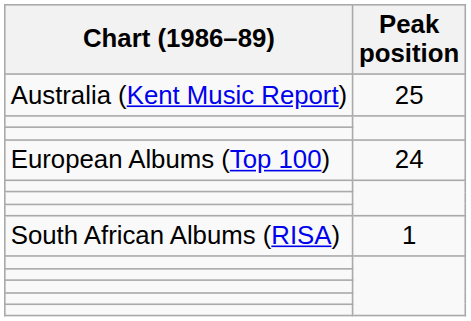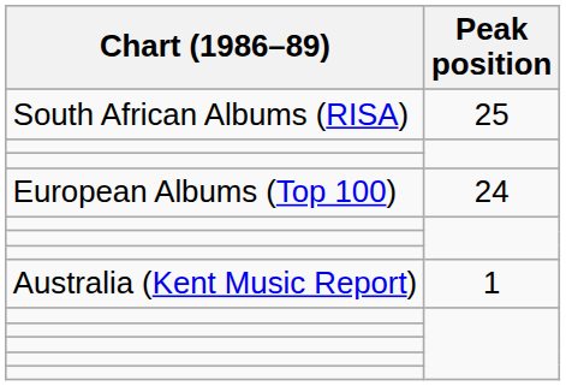row 2 | Chart (1986–89): Australia (Kent Music Report) -> South African Albums (RISA)
row 9 | Chart (1986–89): South African Albums (RISA) -> Australia (Kent Music Report)
